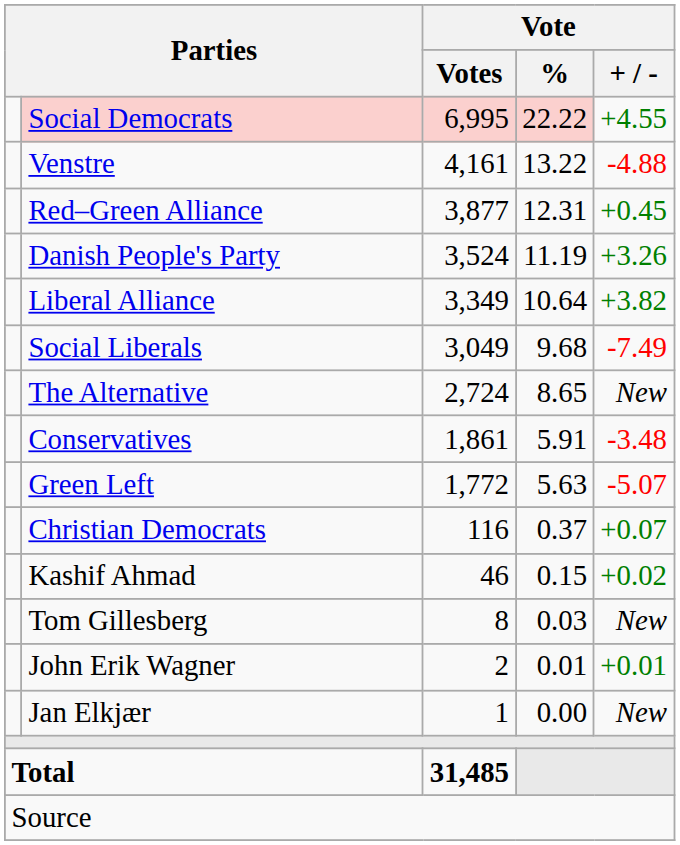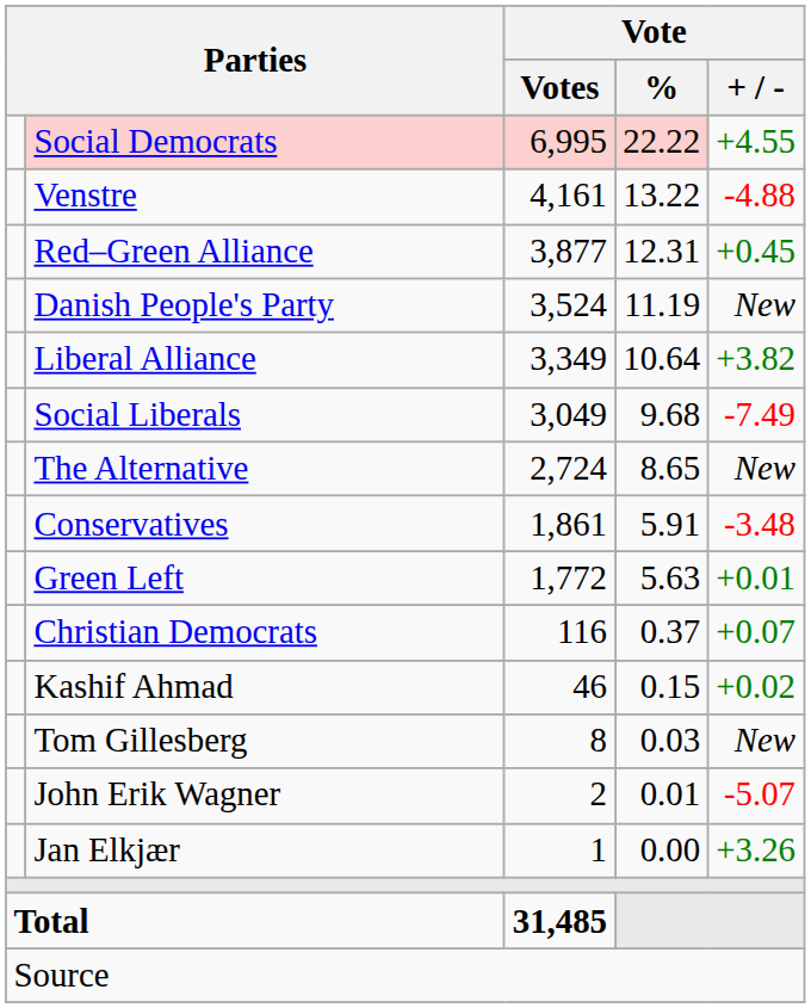Danish People's Party | Vote / + / -: +3.26 -> New
Green Left | Vote / + / -: -5.07 -> +0.01
John Erik Wagner | Vote / + / -: +0.01 -> -5.07
Jan Elkjær | Vote / + / -: New -> +3.26
